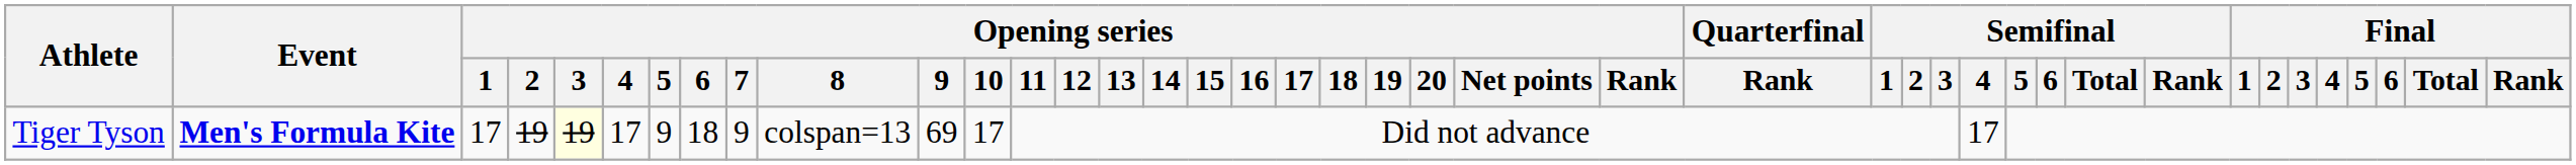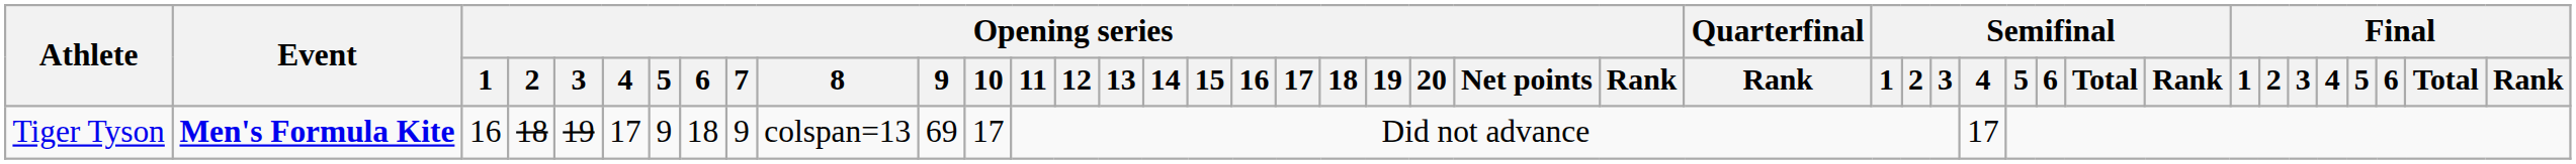Tiger Tyson | Opening series / 1: 17 -> 16
Tiger Tyson | Opening series / 2: 19 -> 18
Tiger Tyson | Opening series / 3: lightyellow background -> no background
